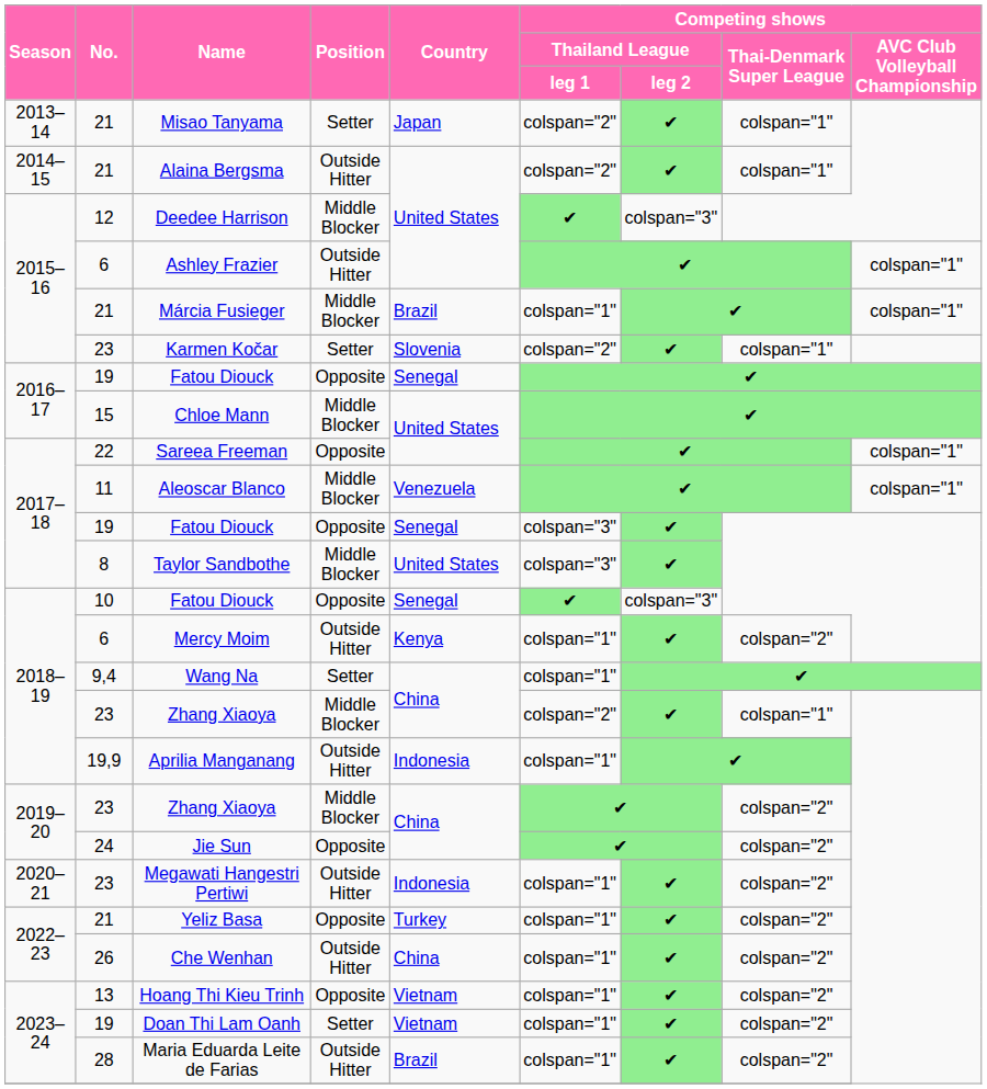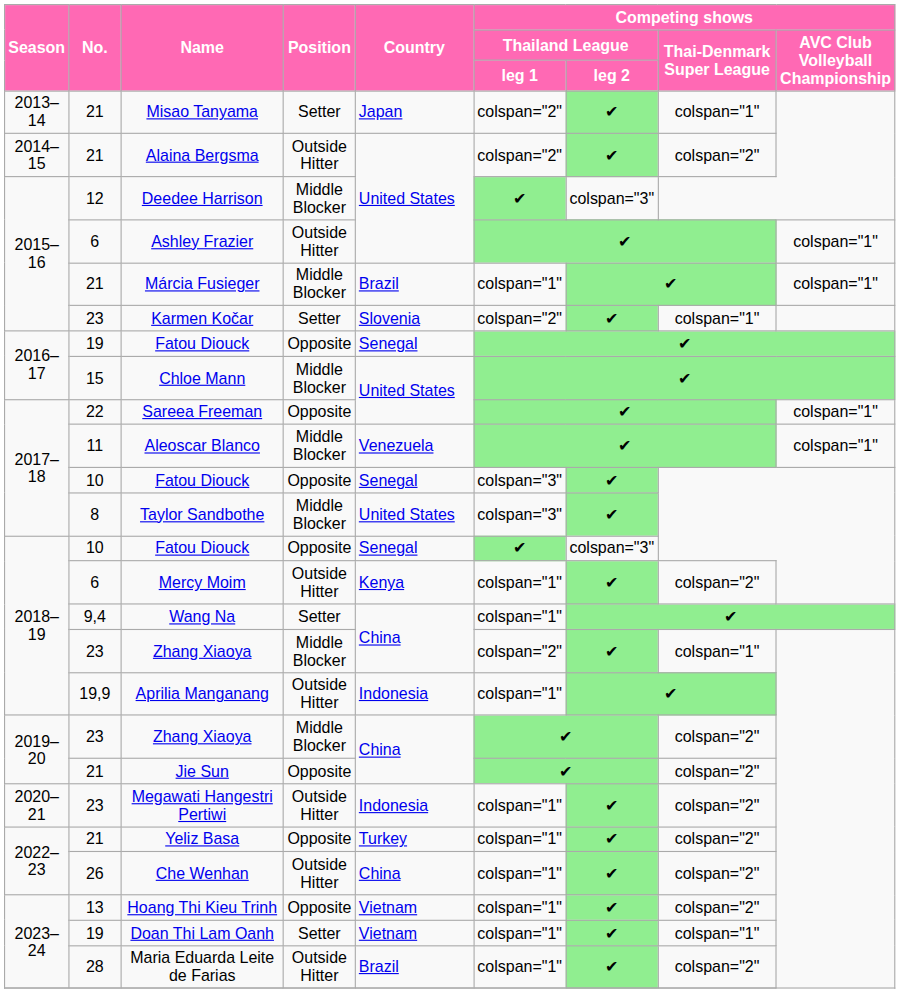Alaina Bergsma | column 8: colspan="1" -> colspan="2"
2017–18 / Fatou Diouck | column 2: 19 -> 10
Jie Sun | column 2: 24 -> 21
Doan Thi Lam Oanh | column 8: colspan="2" -> colspan="1"
